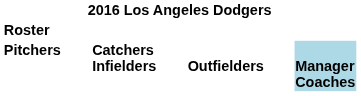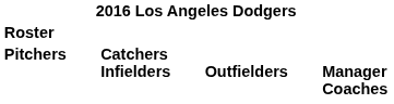Pitchers | column 4: lightblue background -> no background
